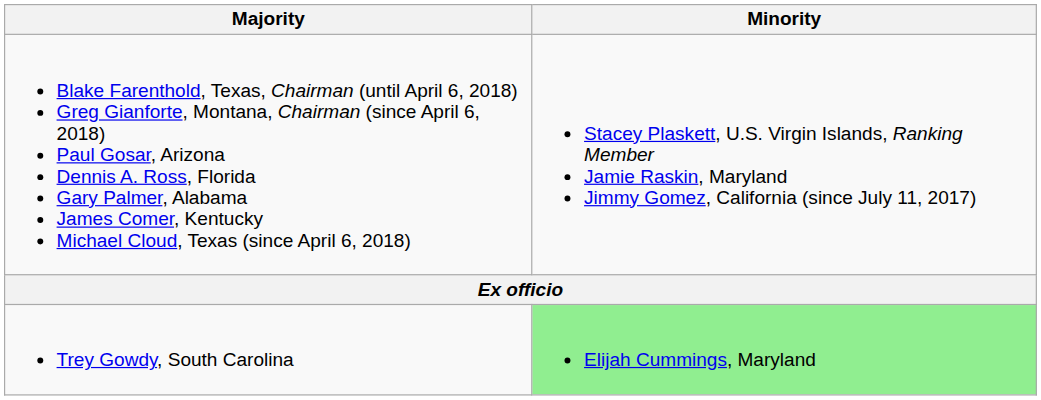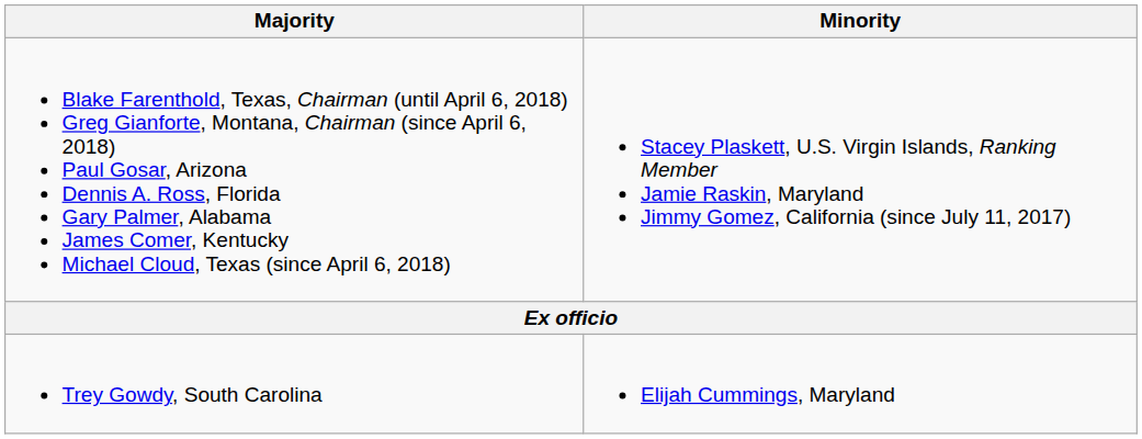Trey Gowdy, South Carolina | Minority: lightgreen background -> no background
